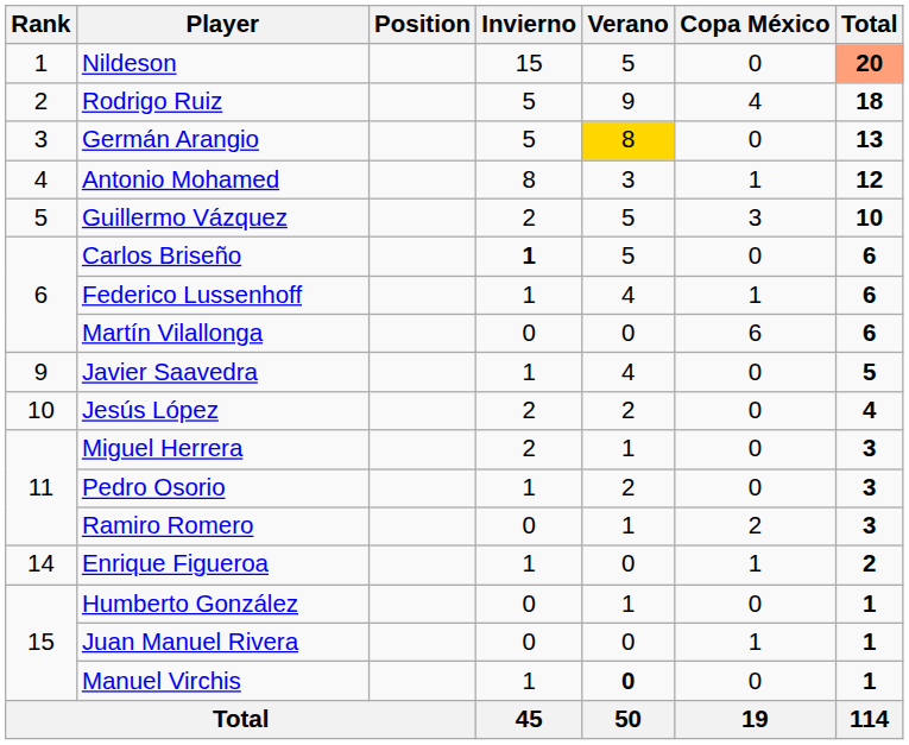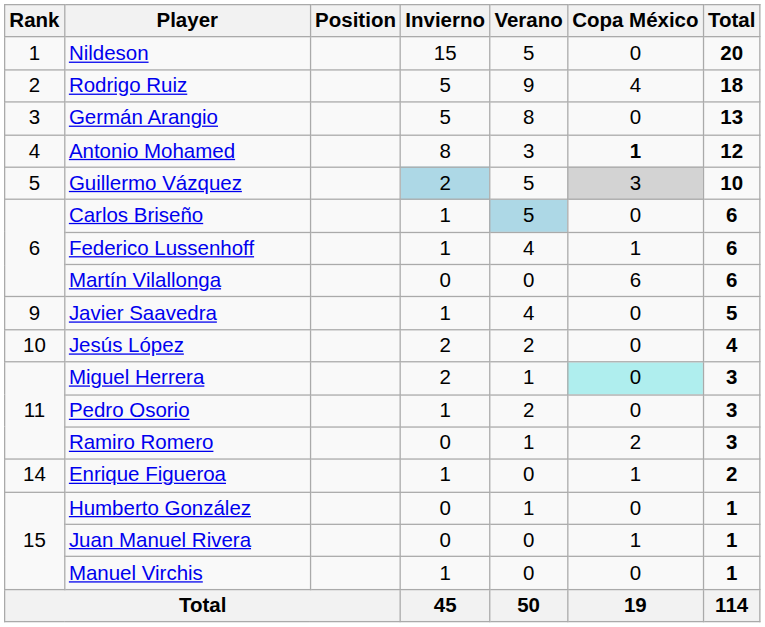Nildeson | Total: lightsalmon background -> no background
Germán Arangio | Verano: gold background -> no background
Antonio Mohamed | Copa México: normal -> bold
Guillermo Vázquez | Invierno: no background -> lightblue background
Guillermo Vázquez | Copa México: no background -> lightgrey background
Carlos Briseño | Invierno: bold -> normal
Carlos Briseño | Verano: no background -> lightblue background
Miguel Herrera | Copa México: no background -> paleturquoise background
Manuel Virchis | Verano: bold -> normal
